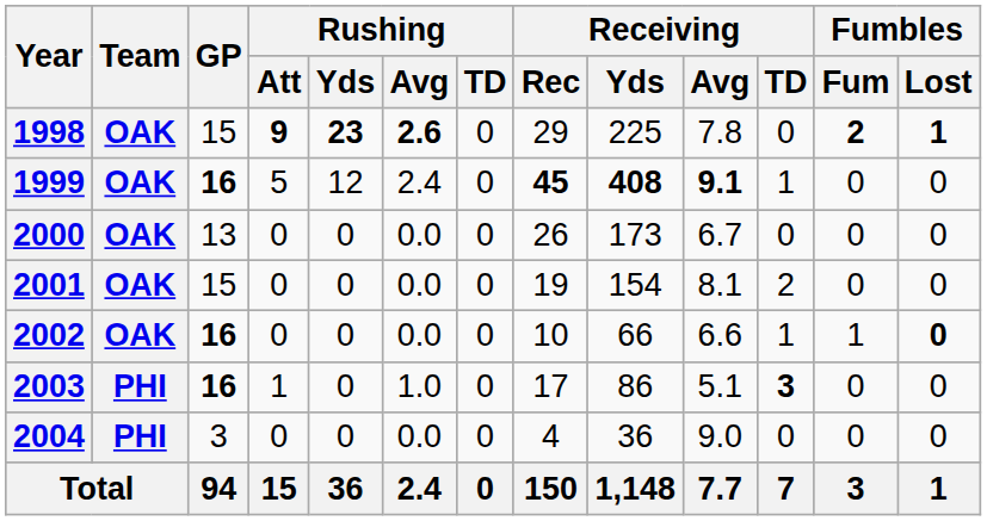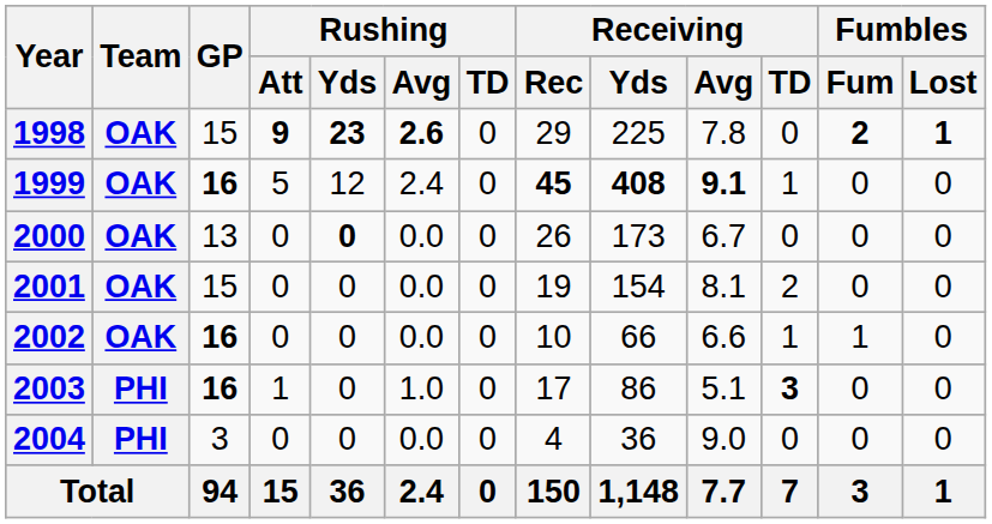2000 | Rushing / Yds: normal -> bold
2002 | Fumbles / Lost: bold -> normal
